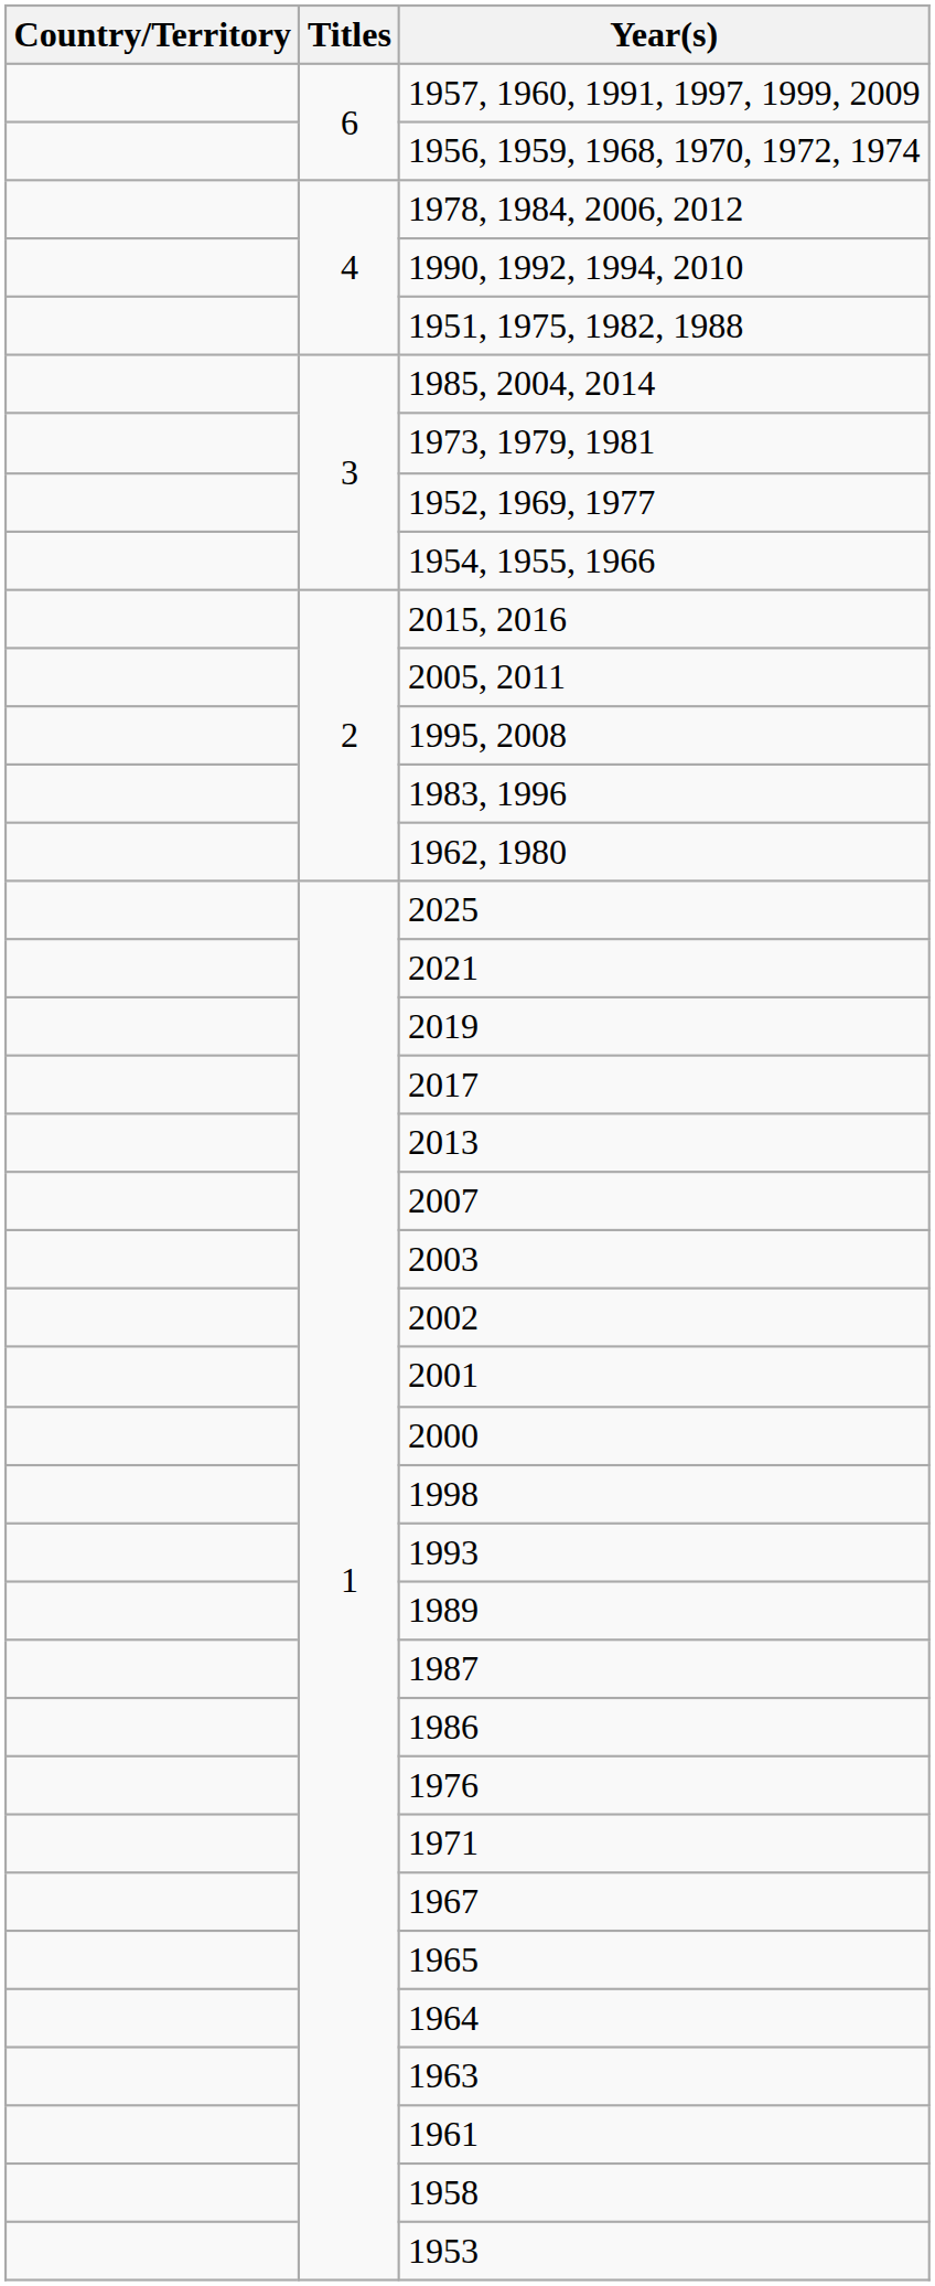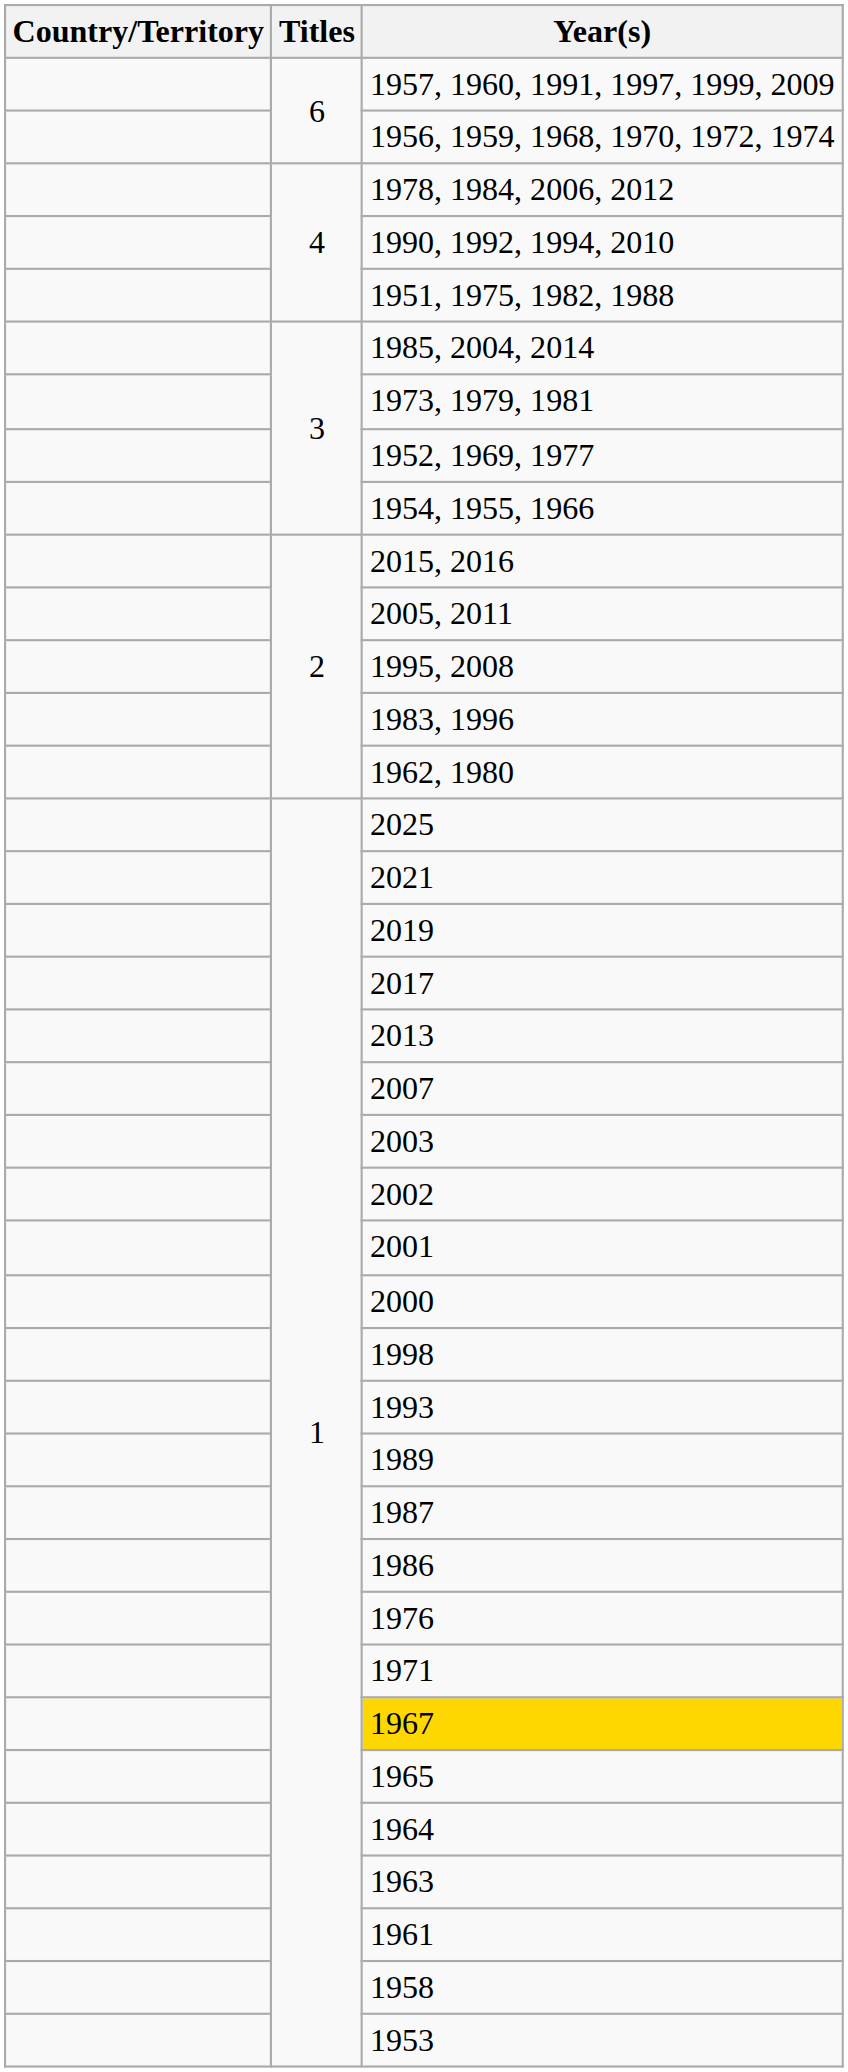1967 | Year(s): no background -> gold background
